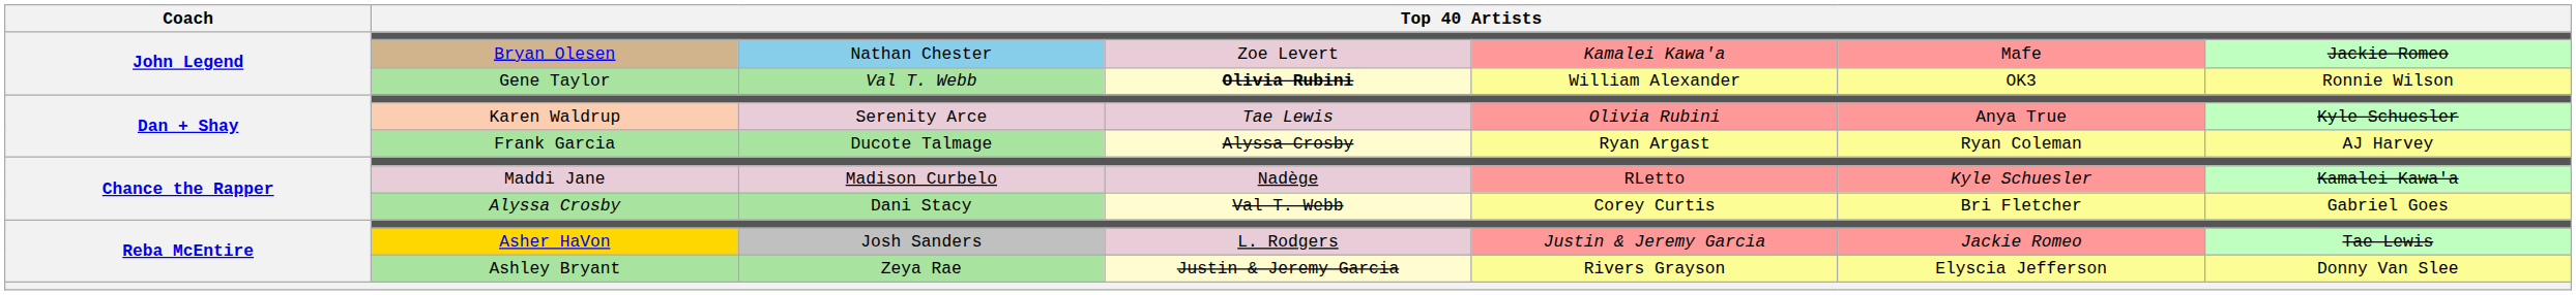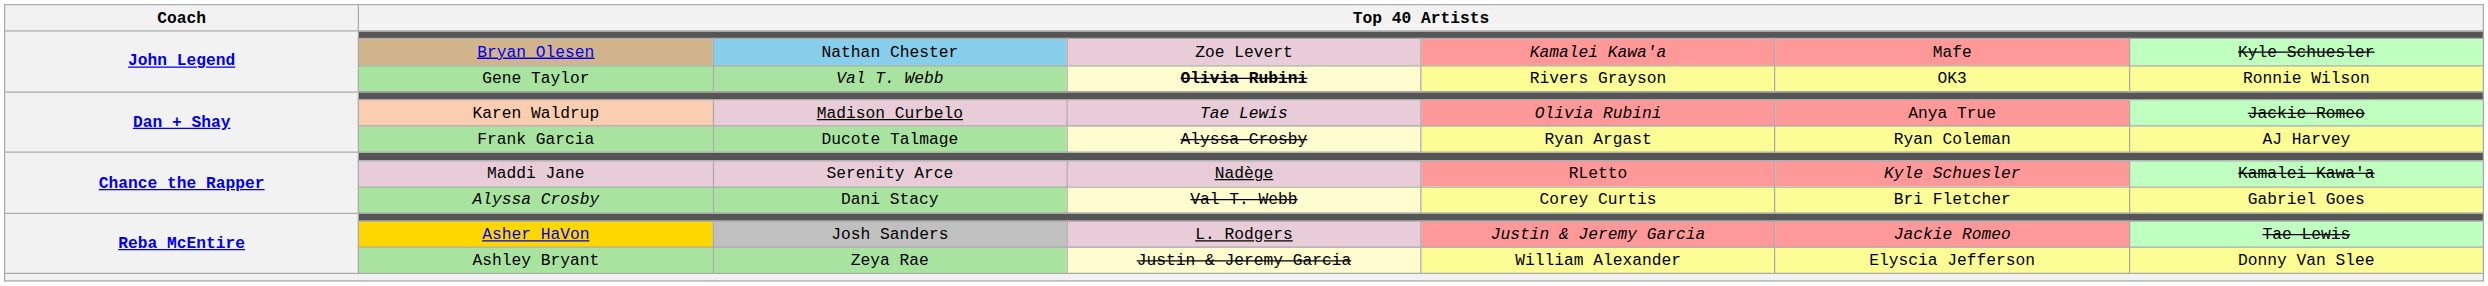Bryan Olesen | column 7: Jackie Romeo -> Kyle Schuesler
Gene Taylor | column 5: William Alexander -> Rivers Grayson
Karen Waldrup | column 3: Serenity Arce -> Madison Curbelo
Karen Waldrup | column 7: Kyle Schuesler -> Jackie Romeo
Maddi Jane | column 3: Madison Curbelo -> Serenity Arce
Ashley Bryant | column 5: Rivers Grayson -> William Alexander
